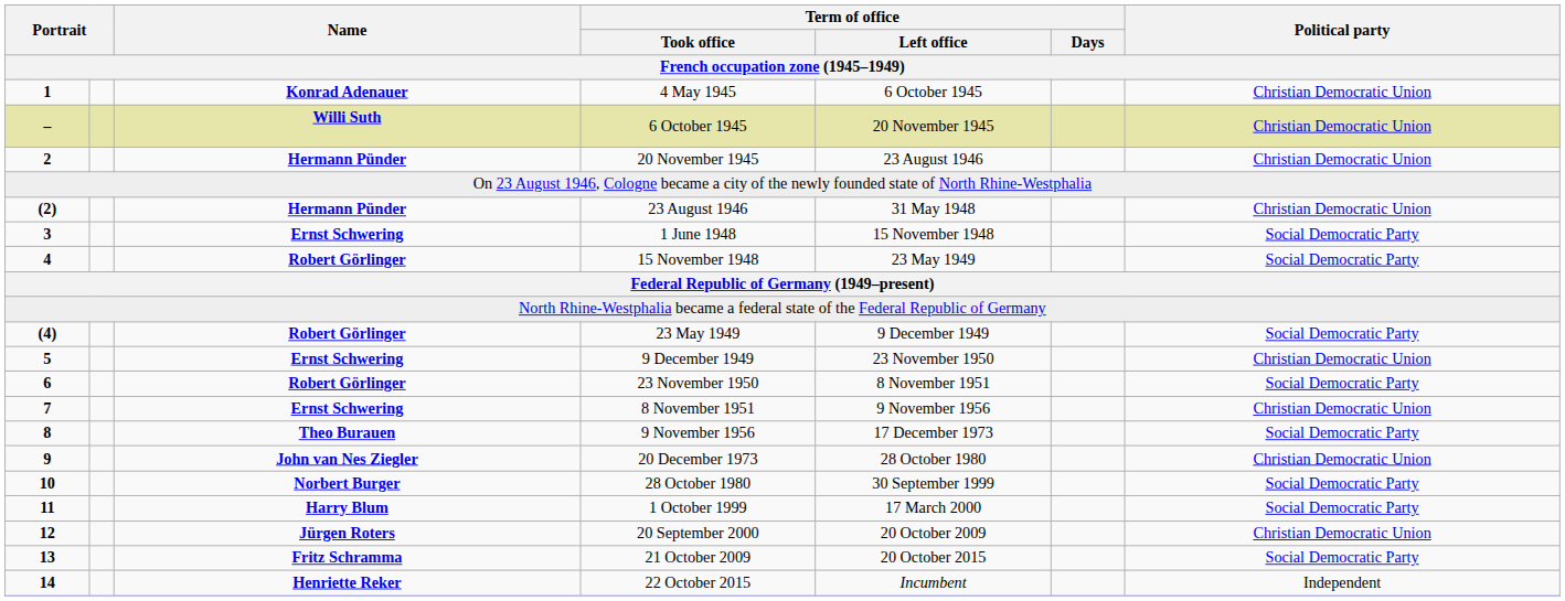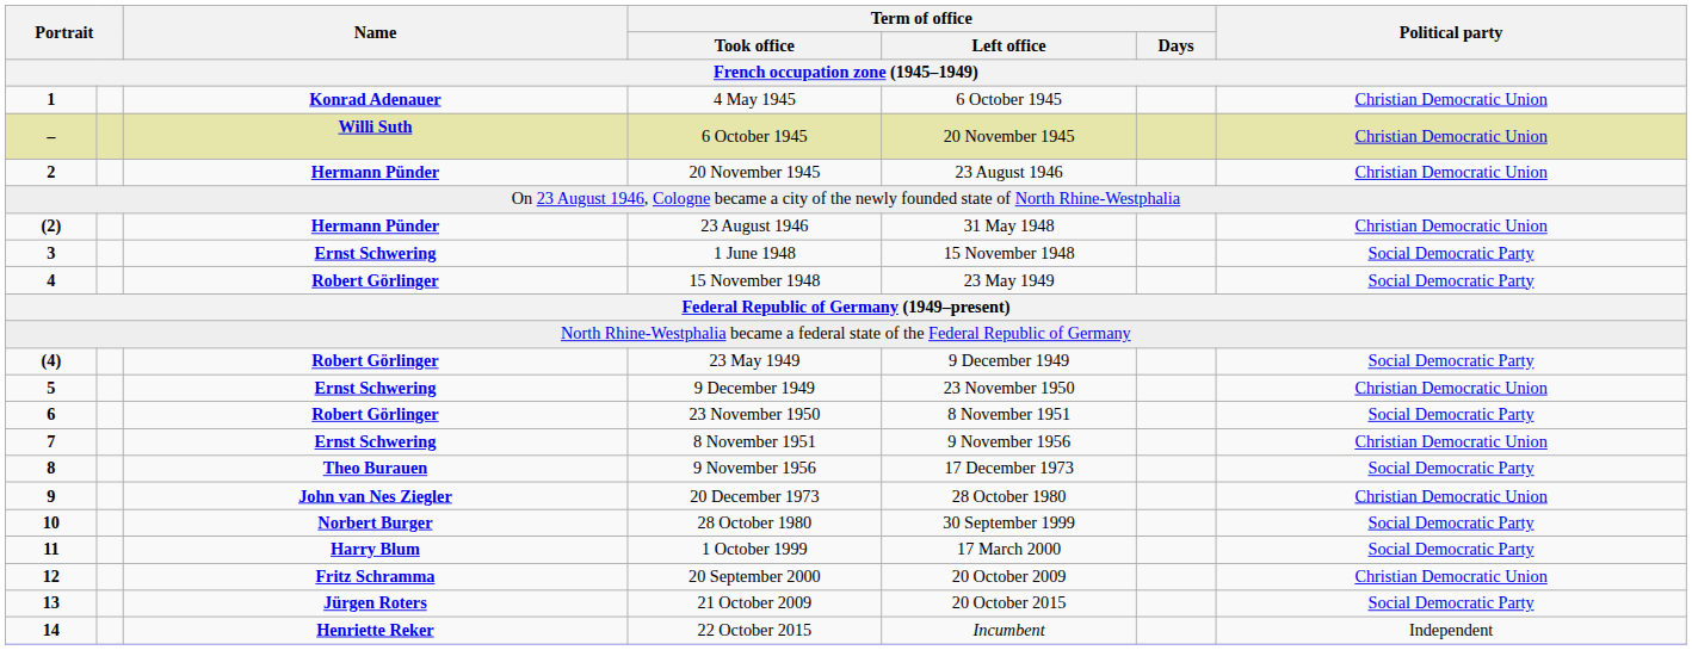20 September 2000 | Name: Jürgen Roters -> Fritz Schramma
21 October 2009 | Name: Fritz Schramma -> Jürgen Roters
